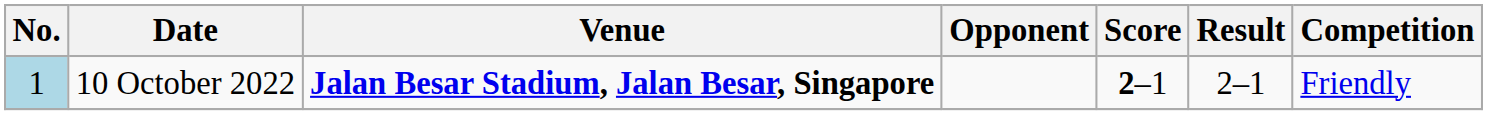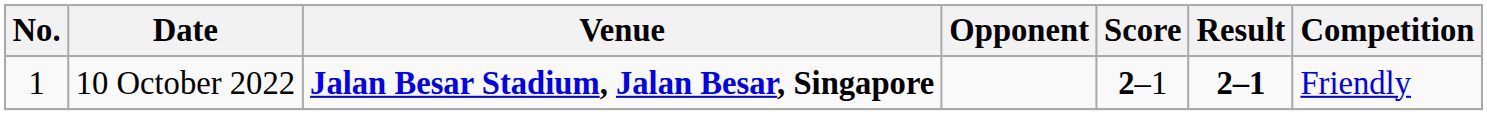10 October 2022 | No.: lightblue background -> no background
10 October 2022 | Result: normal -> bold
